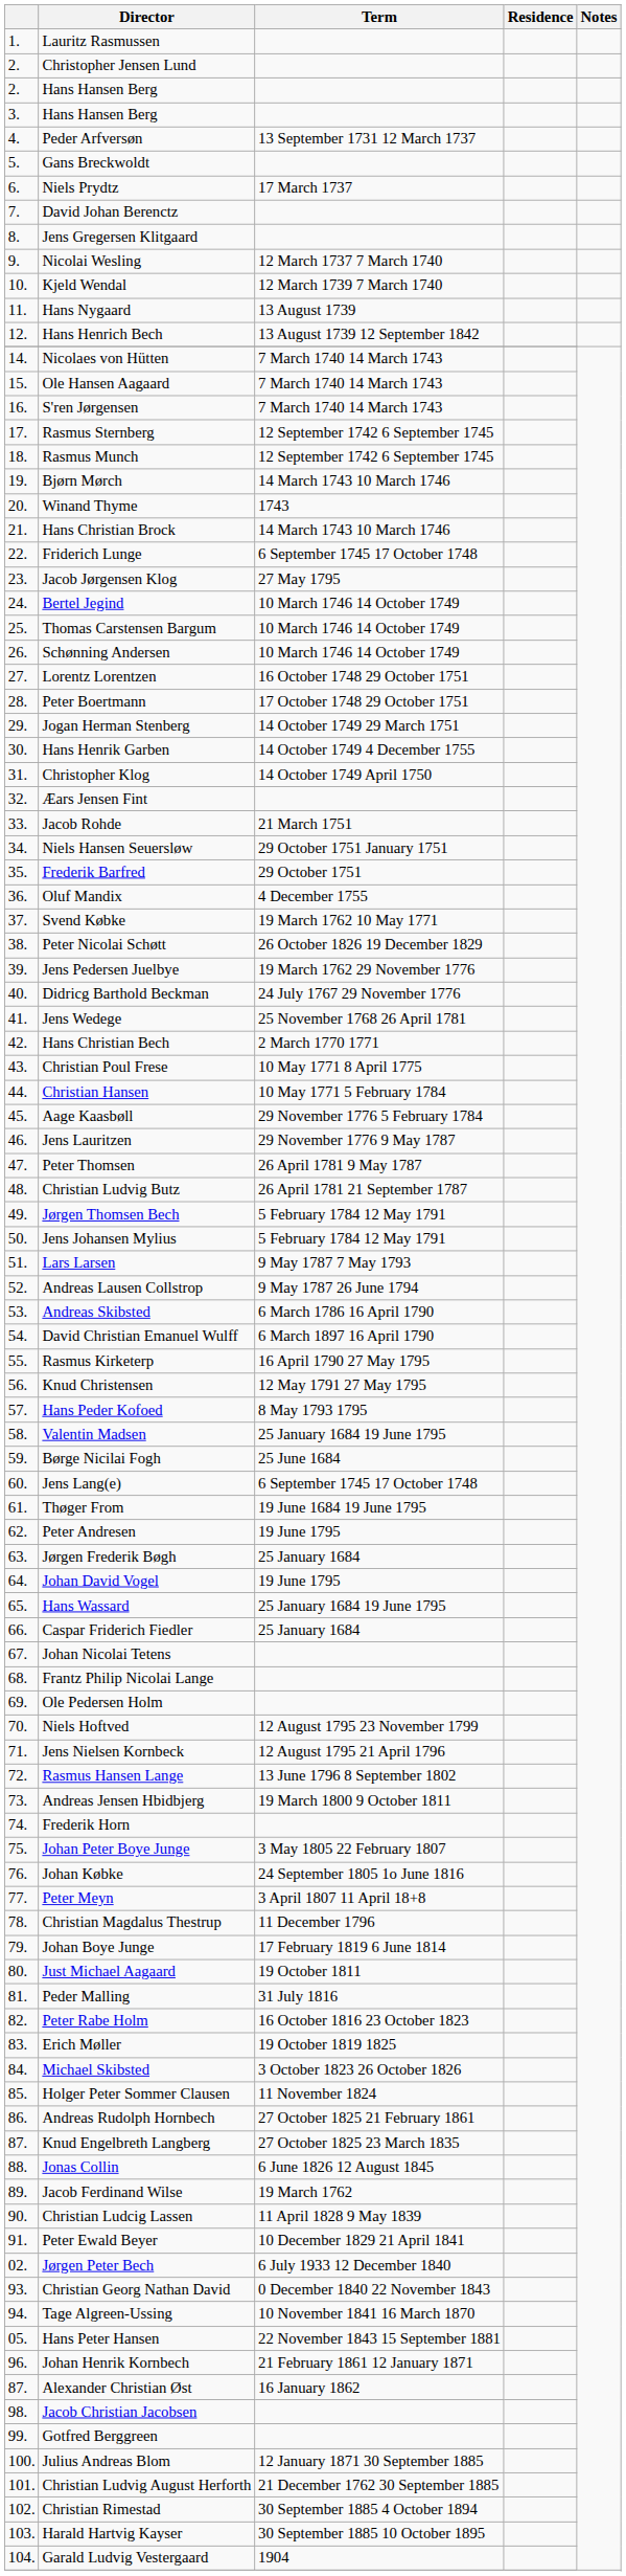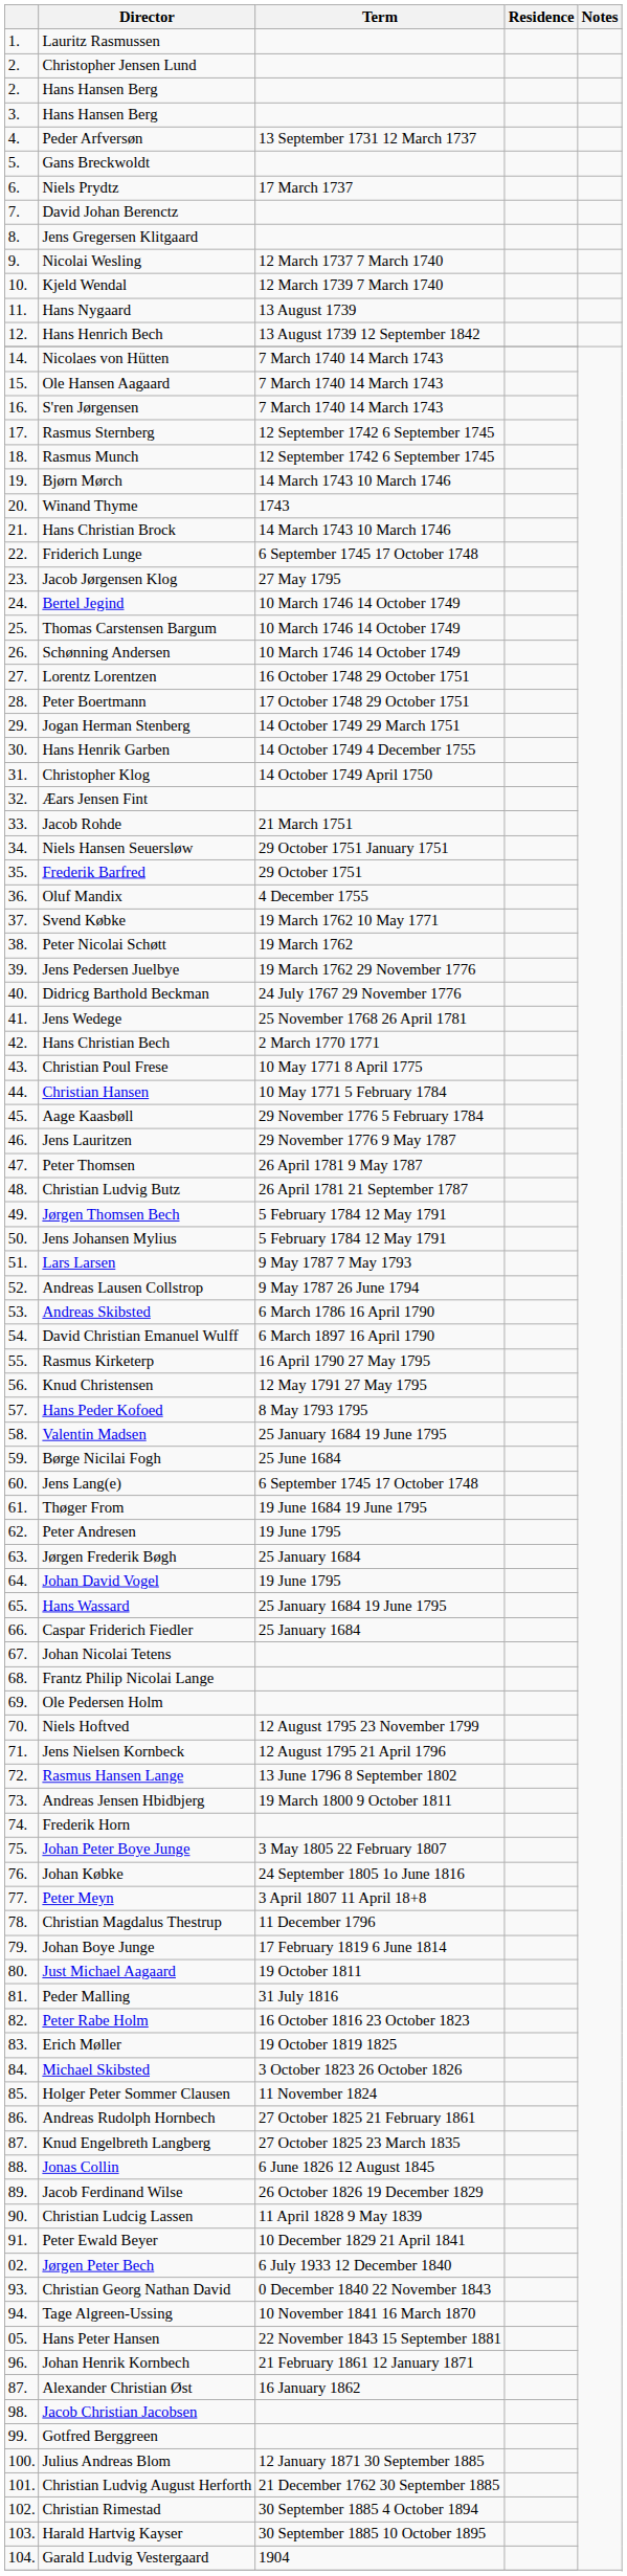Peter Nicolai Schøtt | Term: 26 October 1826 19 December 1829 -> 19 March 1762
Jacob Ferdinand Wilse | Term: 19 March 1762 -> 26 October 1826 19 December 1829
